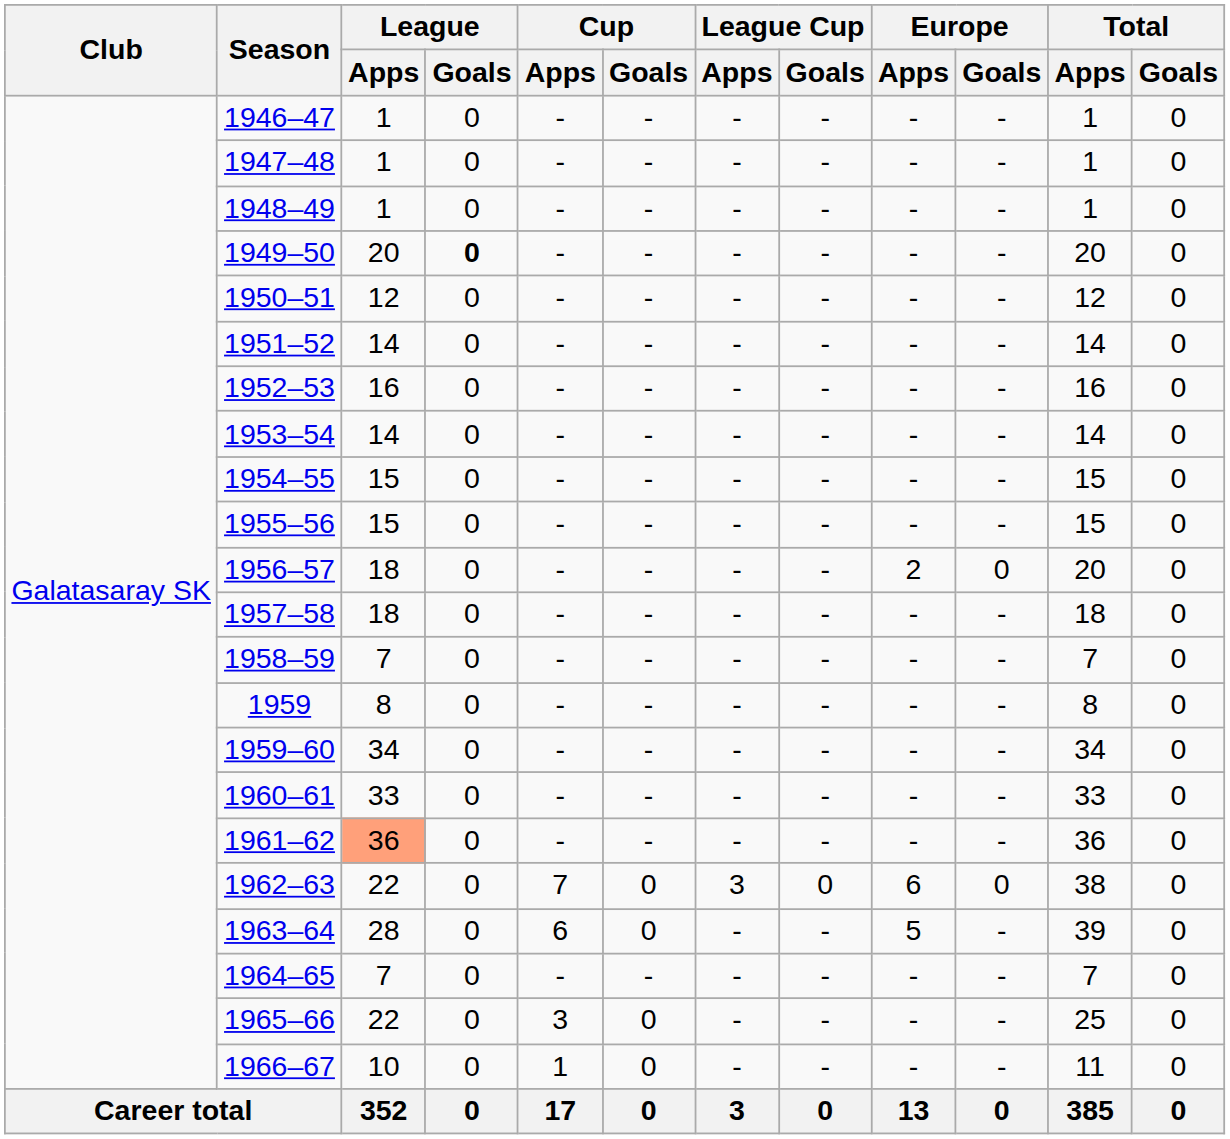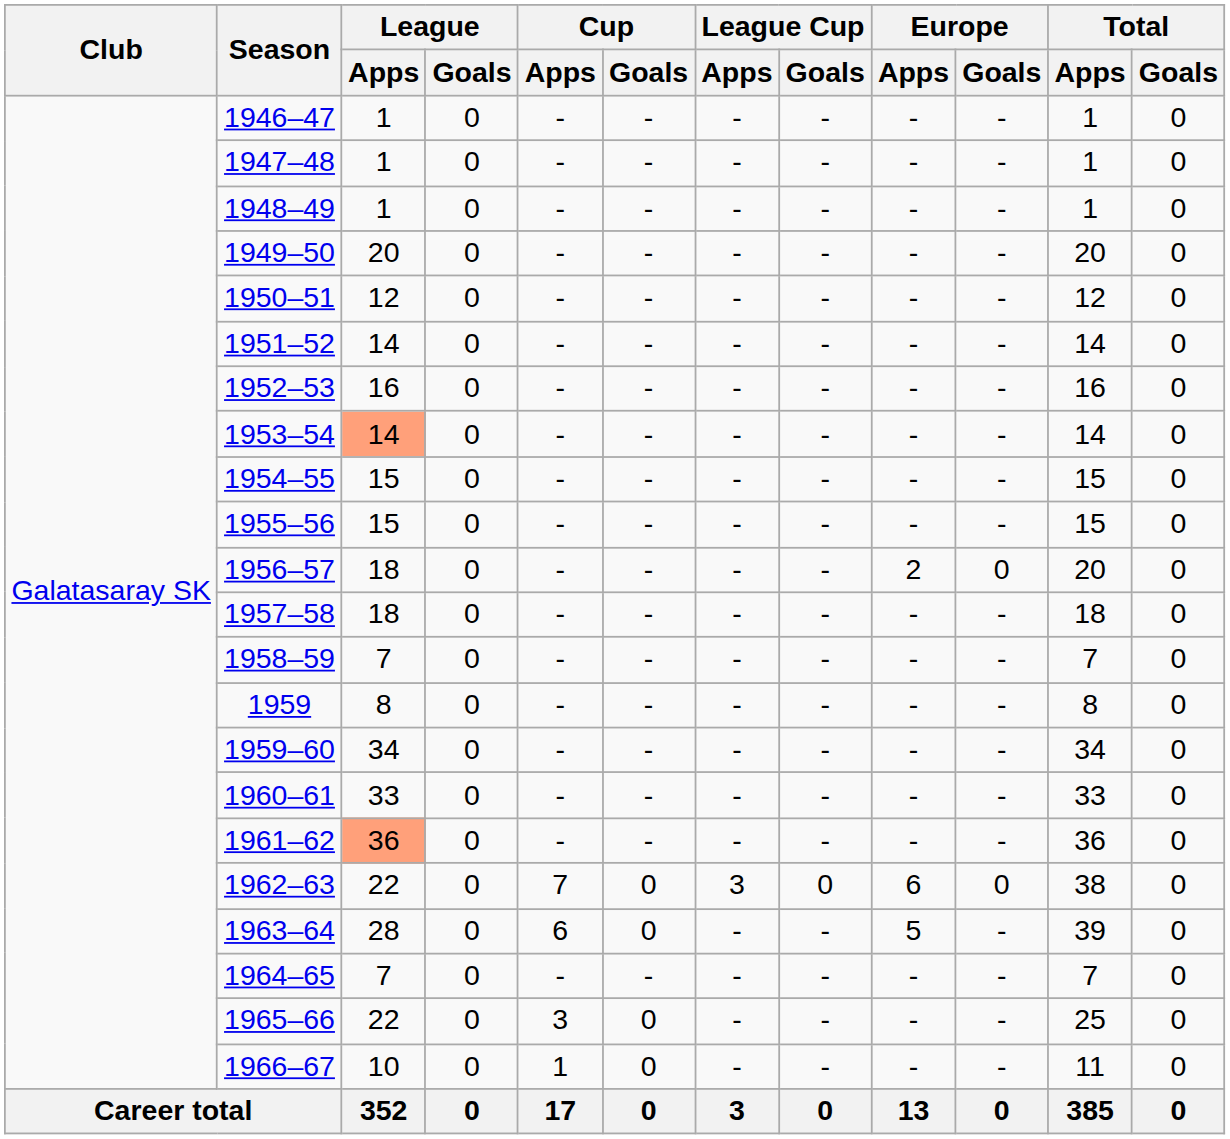1949–50 | League / Goals: bold -> normal
1953–54 | League / Apps: no background -> lightsalmon background
